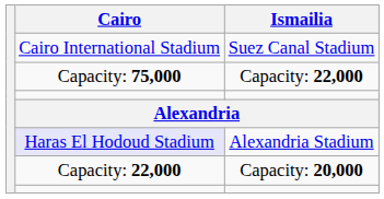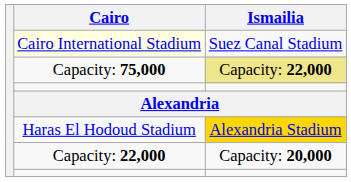Cairo International Stadium | Cairo: no background -> lightyellow background
Capacity: 75,000 | Ismailia: no background -> khaki background
Haras El Hodoud Stadium | Cairo: lavender background -> no background
Haras El Hodoud Stadium | Ismailia: no background -> gold background
